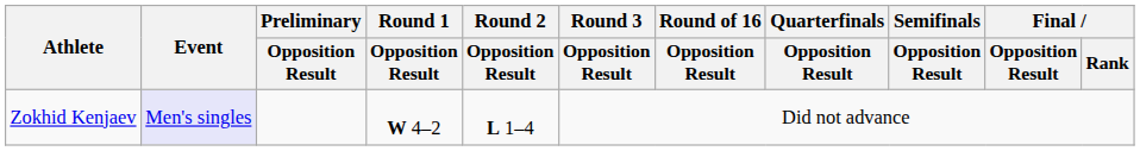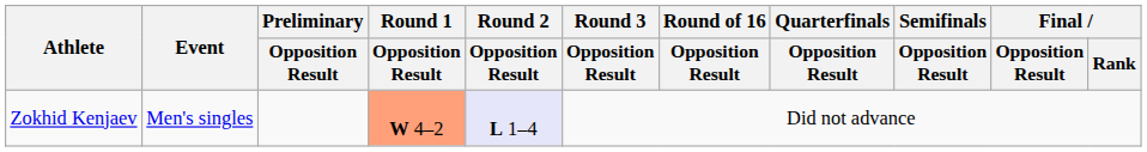Zokhid Kenjaev | Event: lavender background -> no background
Zokhid Kenjaev | Round 1 / Opposition Result: no background -> lightsalmon background
Zokhid Kenjaev | Round 2 / Opposition Result: no background -> lavender background
